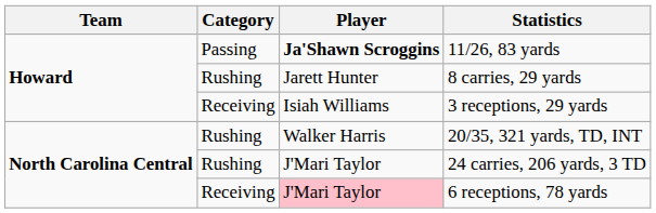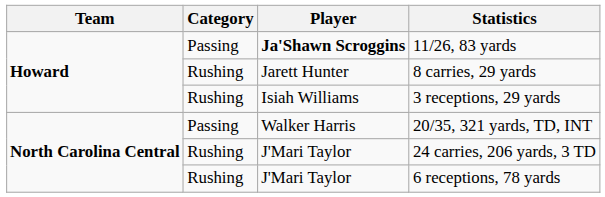3 receptions, 29 yards | Category: Receiving -> Rushing
20/35, 321 yards, TD, INT | Category: Rushing -> Passing
6 receptions, 78 yards | Category: Receiving -> Rushing
6 receptions, 78 yards | Player: pink background -> no background
